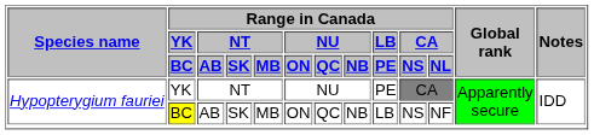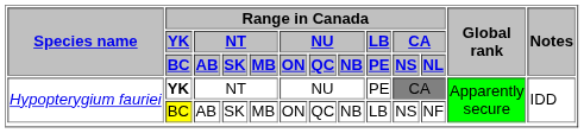row 4 | Range in Canada / YK / BC: normal -> bold
